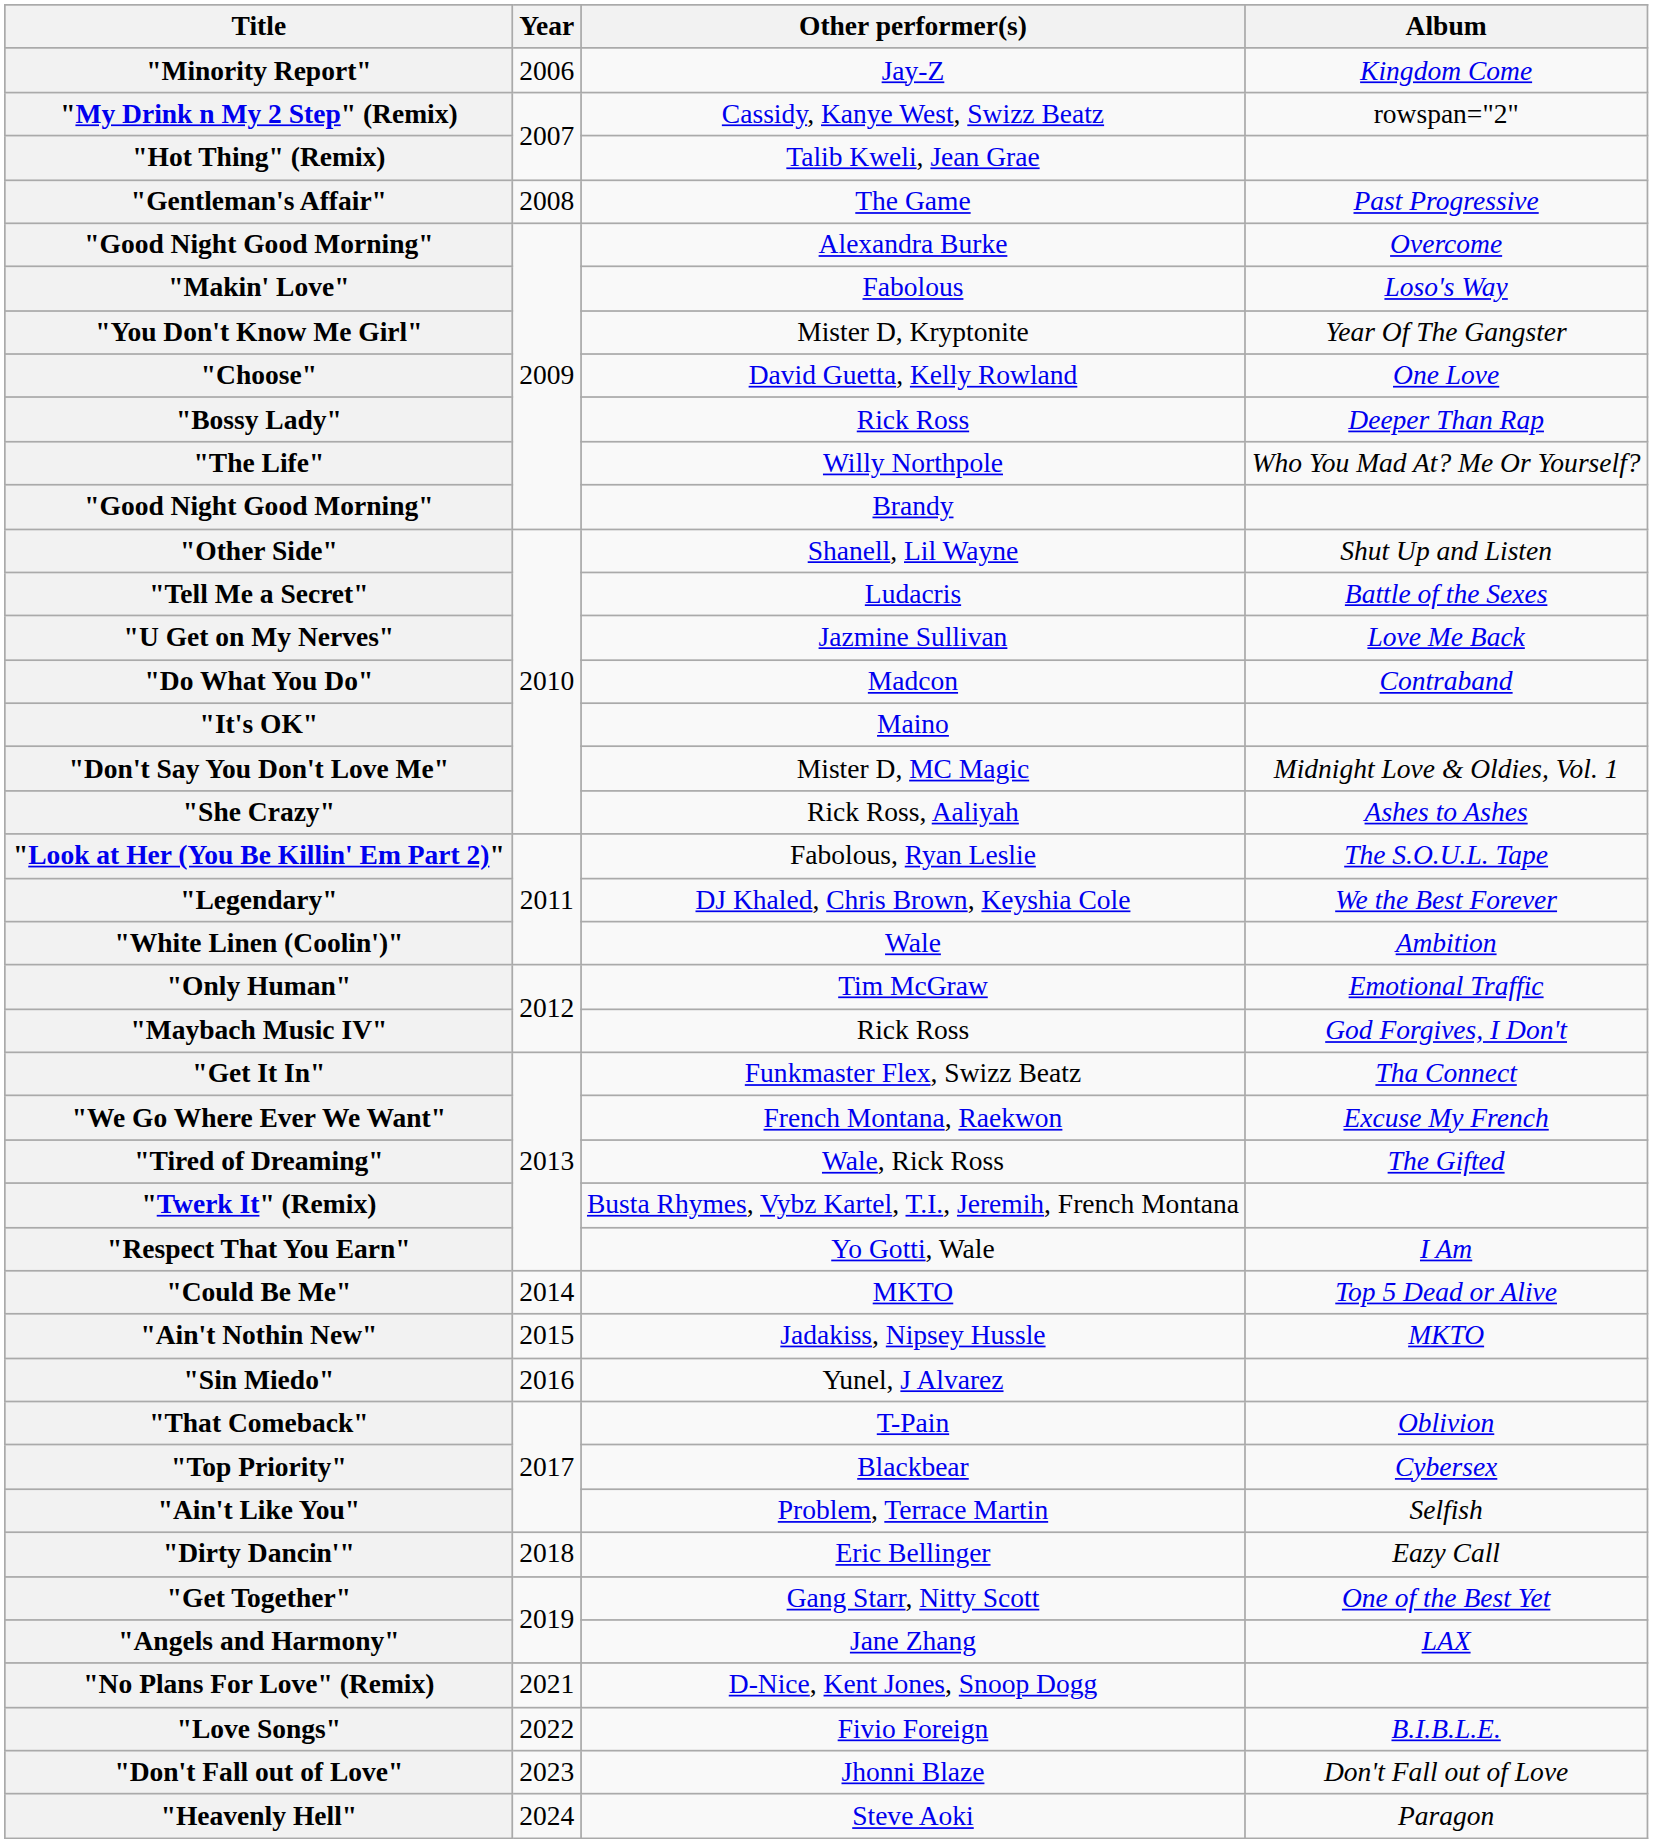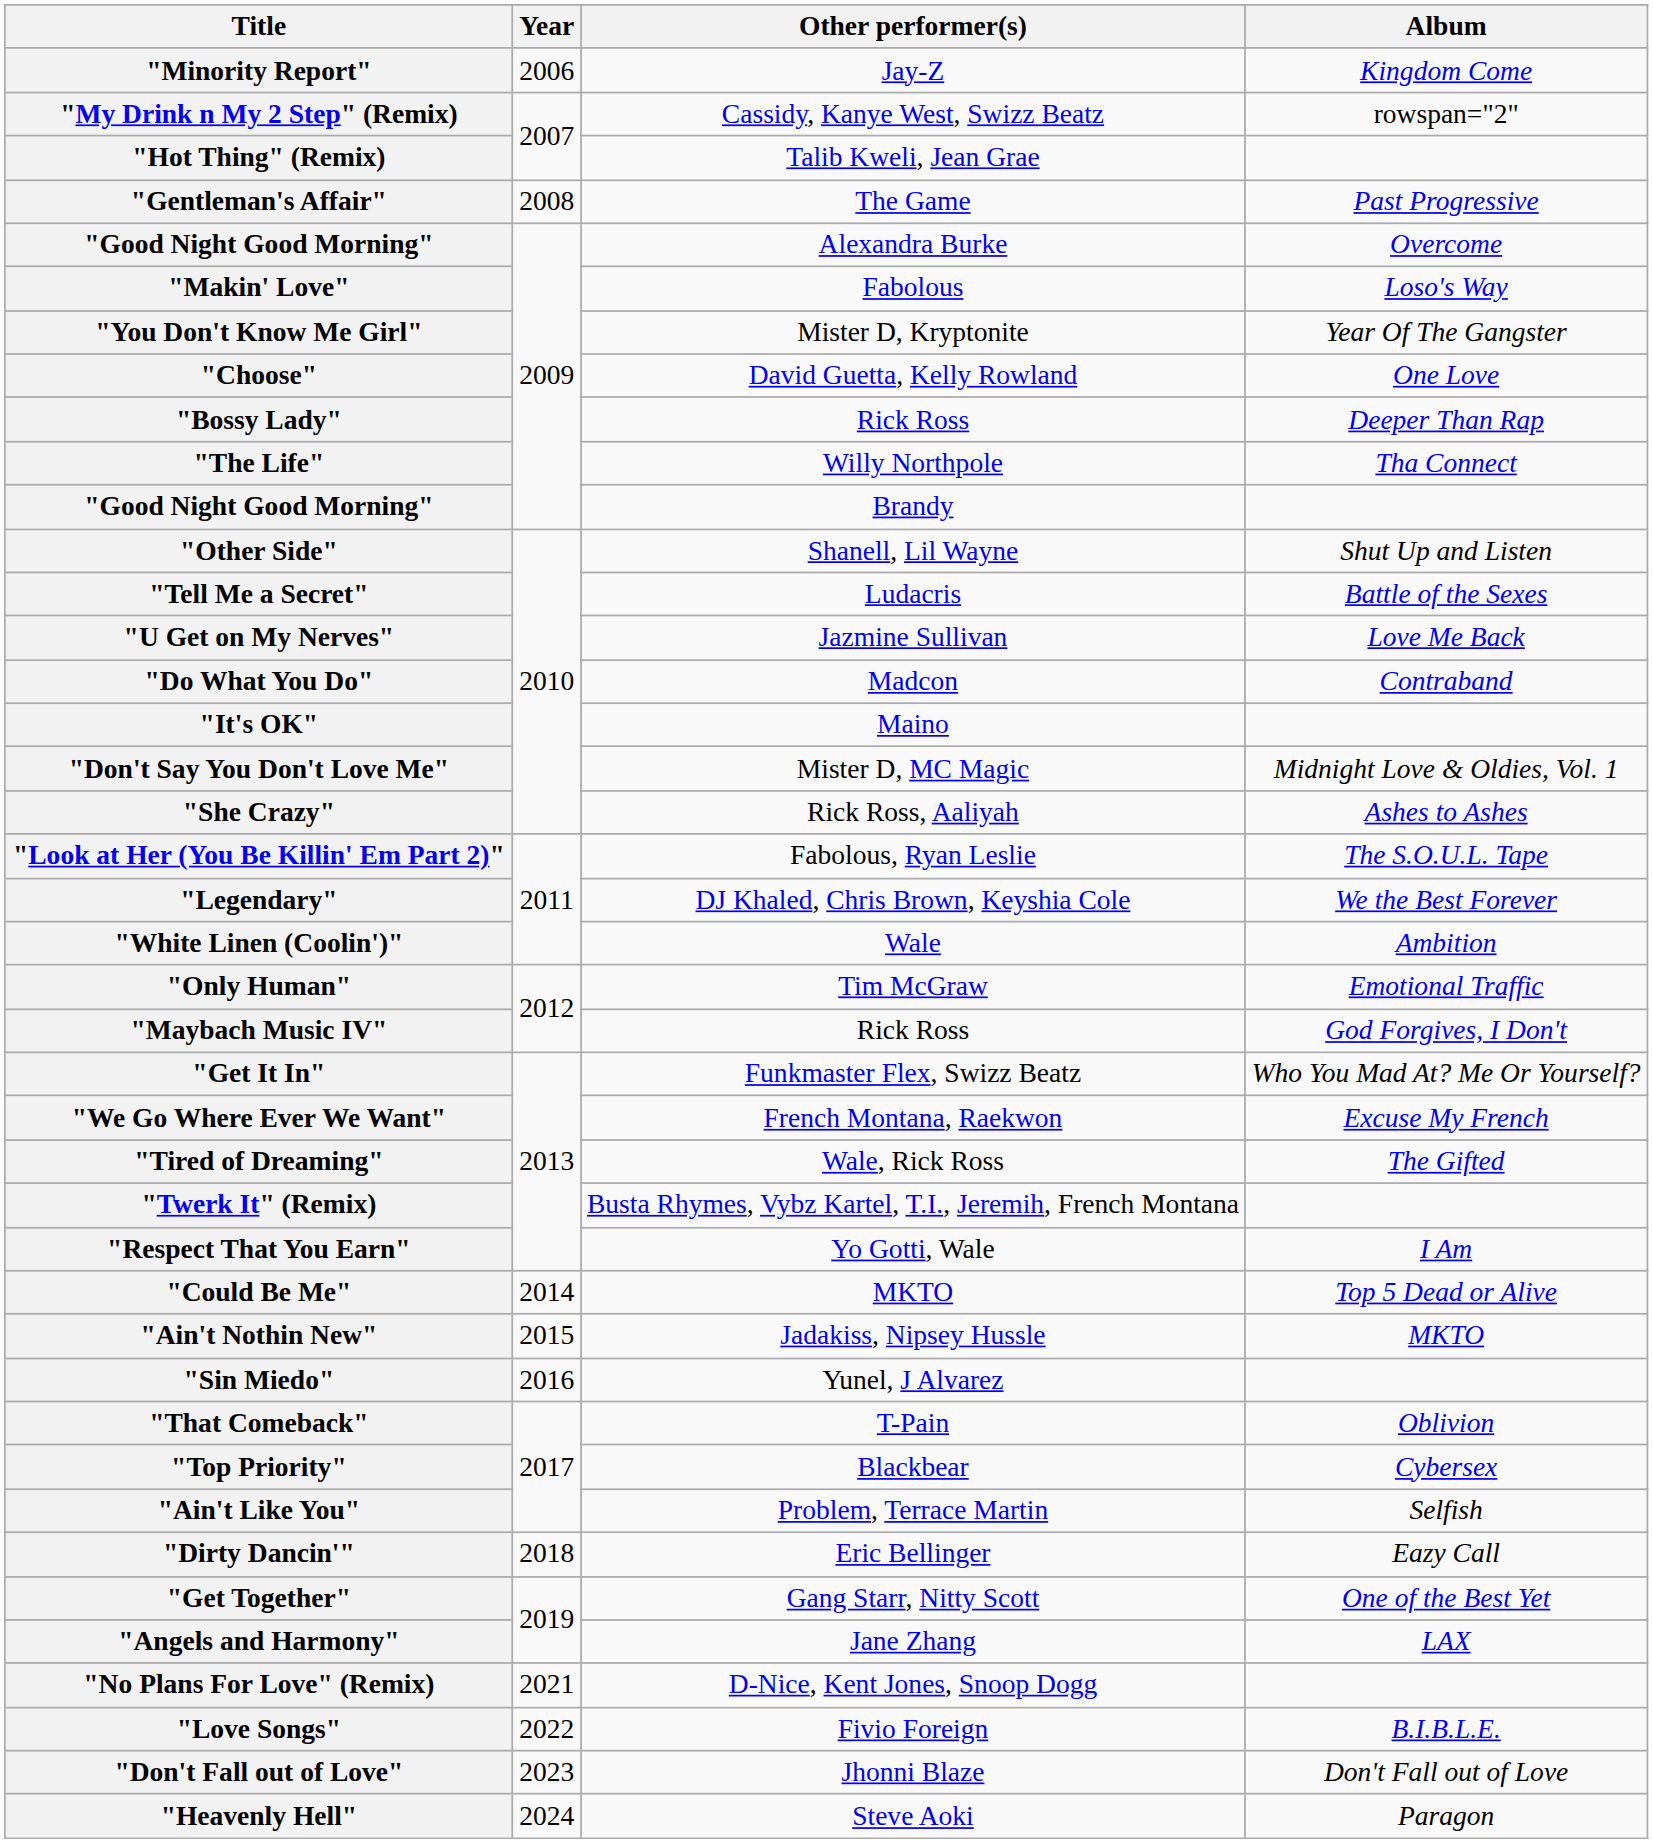"The Life" | Album: Who You Mad At? Me Or Yourself? -> Tha Connect
"Get It In" | Album: Tha Connect -> Who You Mad At? Me Or Yourself?
